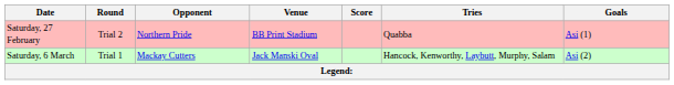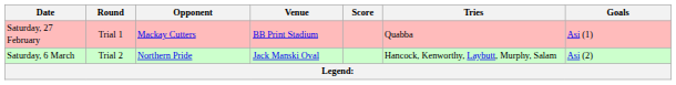Saturday, 27 February | Round: Trial 2 -> Trial 1
Saturday, 27 February | Opponent: Northern Pride -> Mackay Cutters
Saturday, 6 March | Round: Trial 1 -> Trial 2
Saturday, 6 March | Opponent: Mackay Cutters -> Northern Pride
